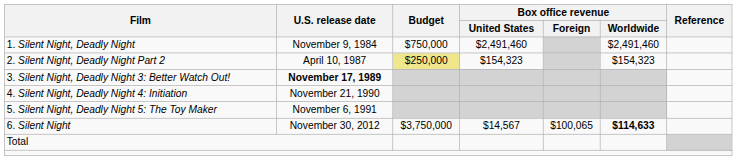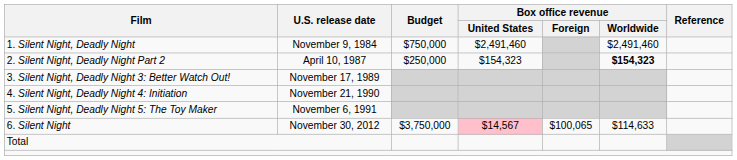2. Silent Night, Deadly Night Part 2 | Budget: khaki background -> no background
2. Silent Night, Deadly Night Part 2 | Box office revenue / Worldwide: normal -> bold
3. Silent Night, Deadly Night 3: Better Watch Out! | U.S. release date: bold -> normal
6. Silent Night | Box office revenue / United States: no background -> pink background
6. Silent Night | Box office revenue / Worldwide: bold -> normal
